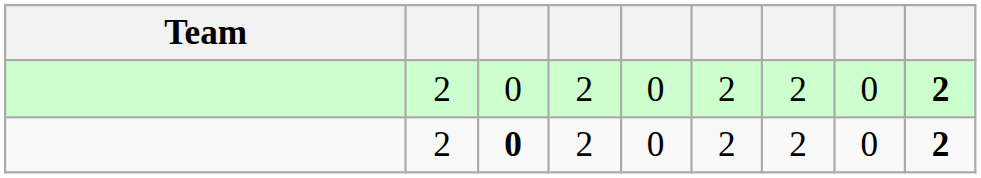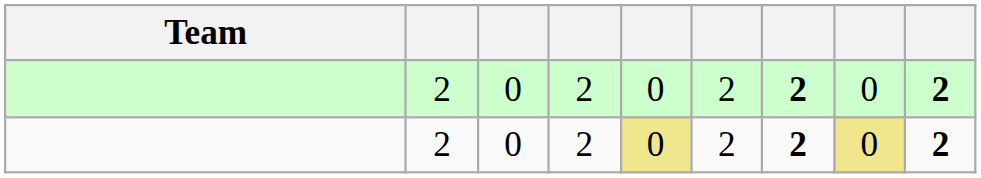row 2 | column 7: normal -> bold
row 3 | column 3: bold -> normal
row 3 | column 5: no background -> khaki background
row 3 | column 7: normal -> bold
row 3 | column 8: no background -> khaki background
